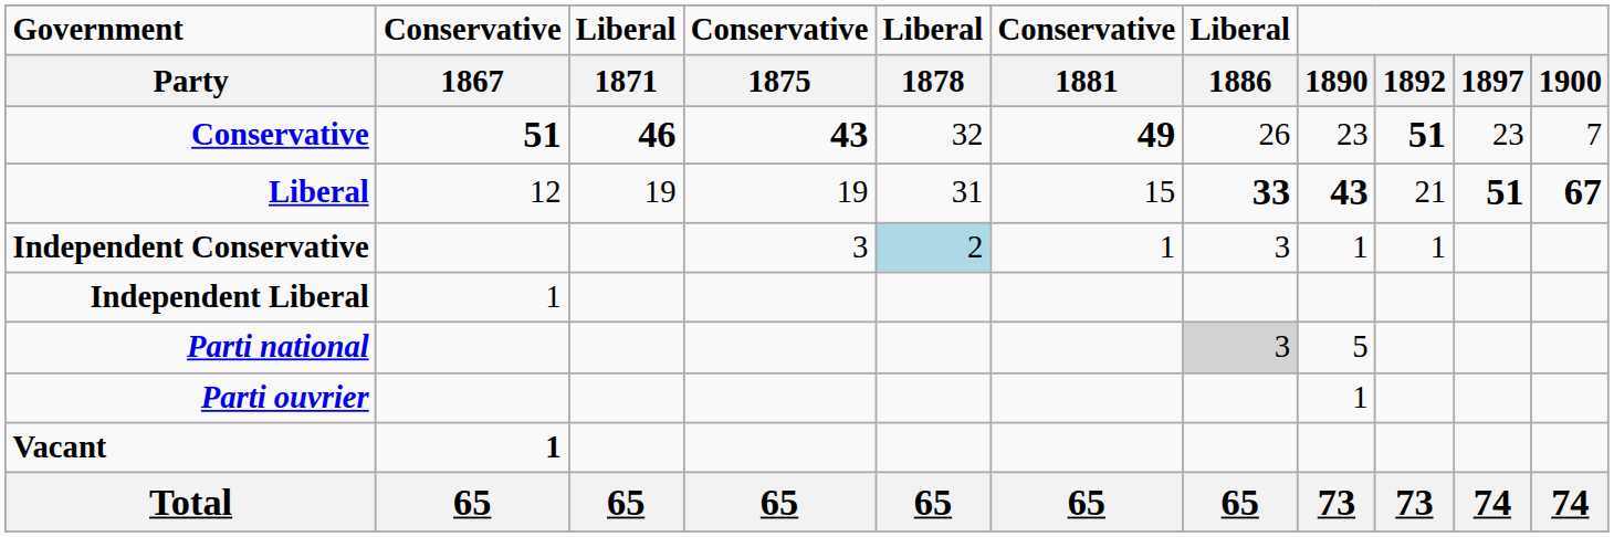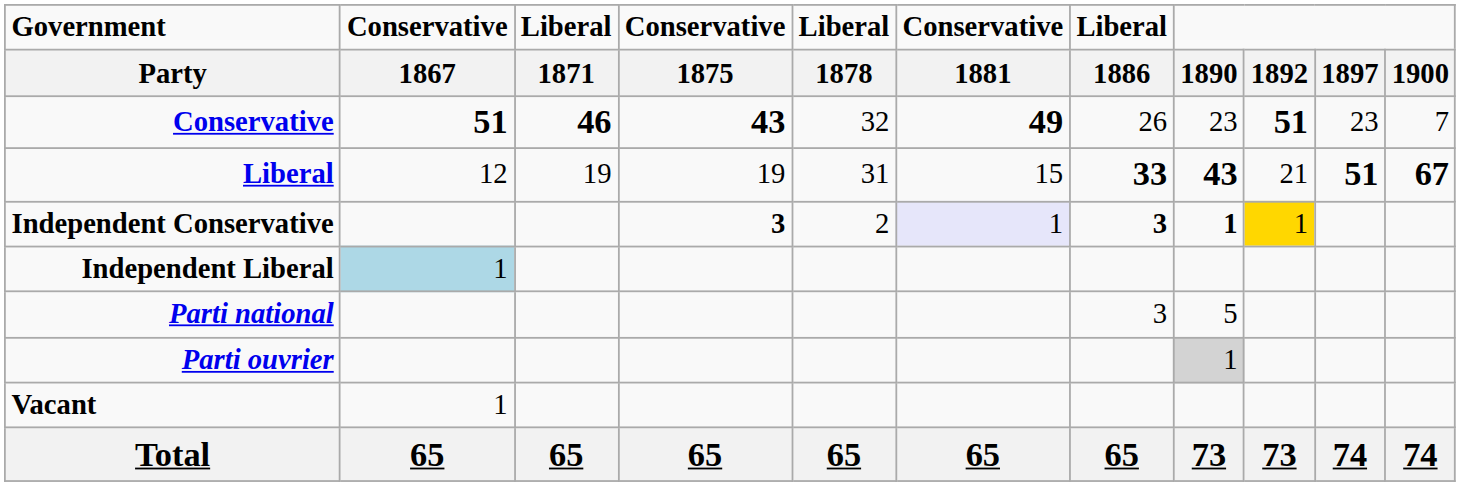Independent Conservative | Conservative / 1875: normal -> bold
Independent Conservative | Liberal / 1878: lightblue background -> no background
Independent Conservative | Conservative / 1881: no background -> lavender background
Independent Conservative | Liberal / 1886: normal -> bold
Independent Conservative | 1890: normal -> bold
Independent Conservative | 1892: no background -> gold background
Independent Liberal | Conservative / 1867: no background -> lightblue background
Parti national | Liberal / 1886: lightgrey background -> no background
Parti ouvrier | 1890: no background -> lightgrey background
Vacant | Conservative / 1867: bold -> normal
